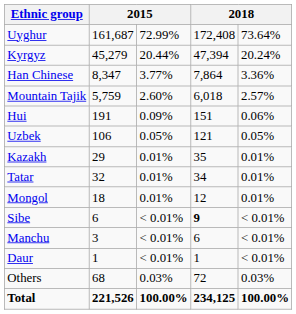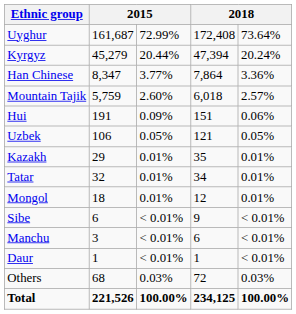Sibe | column 4: bold -> normal
